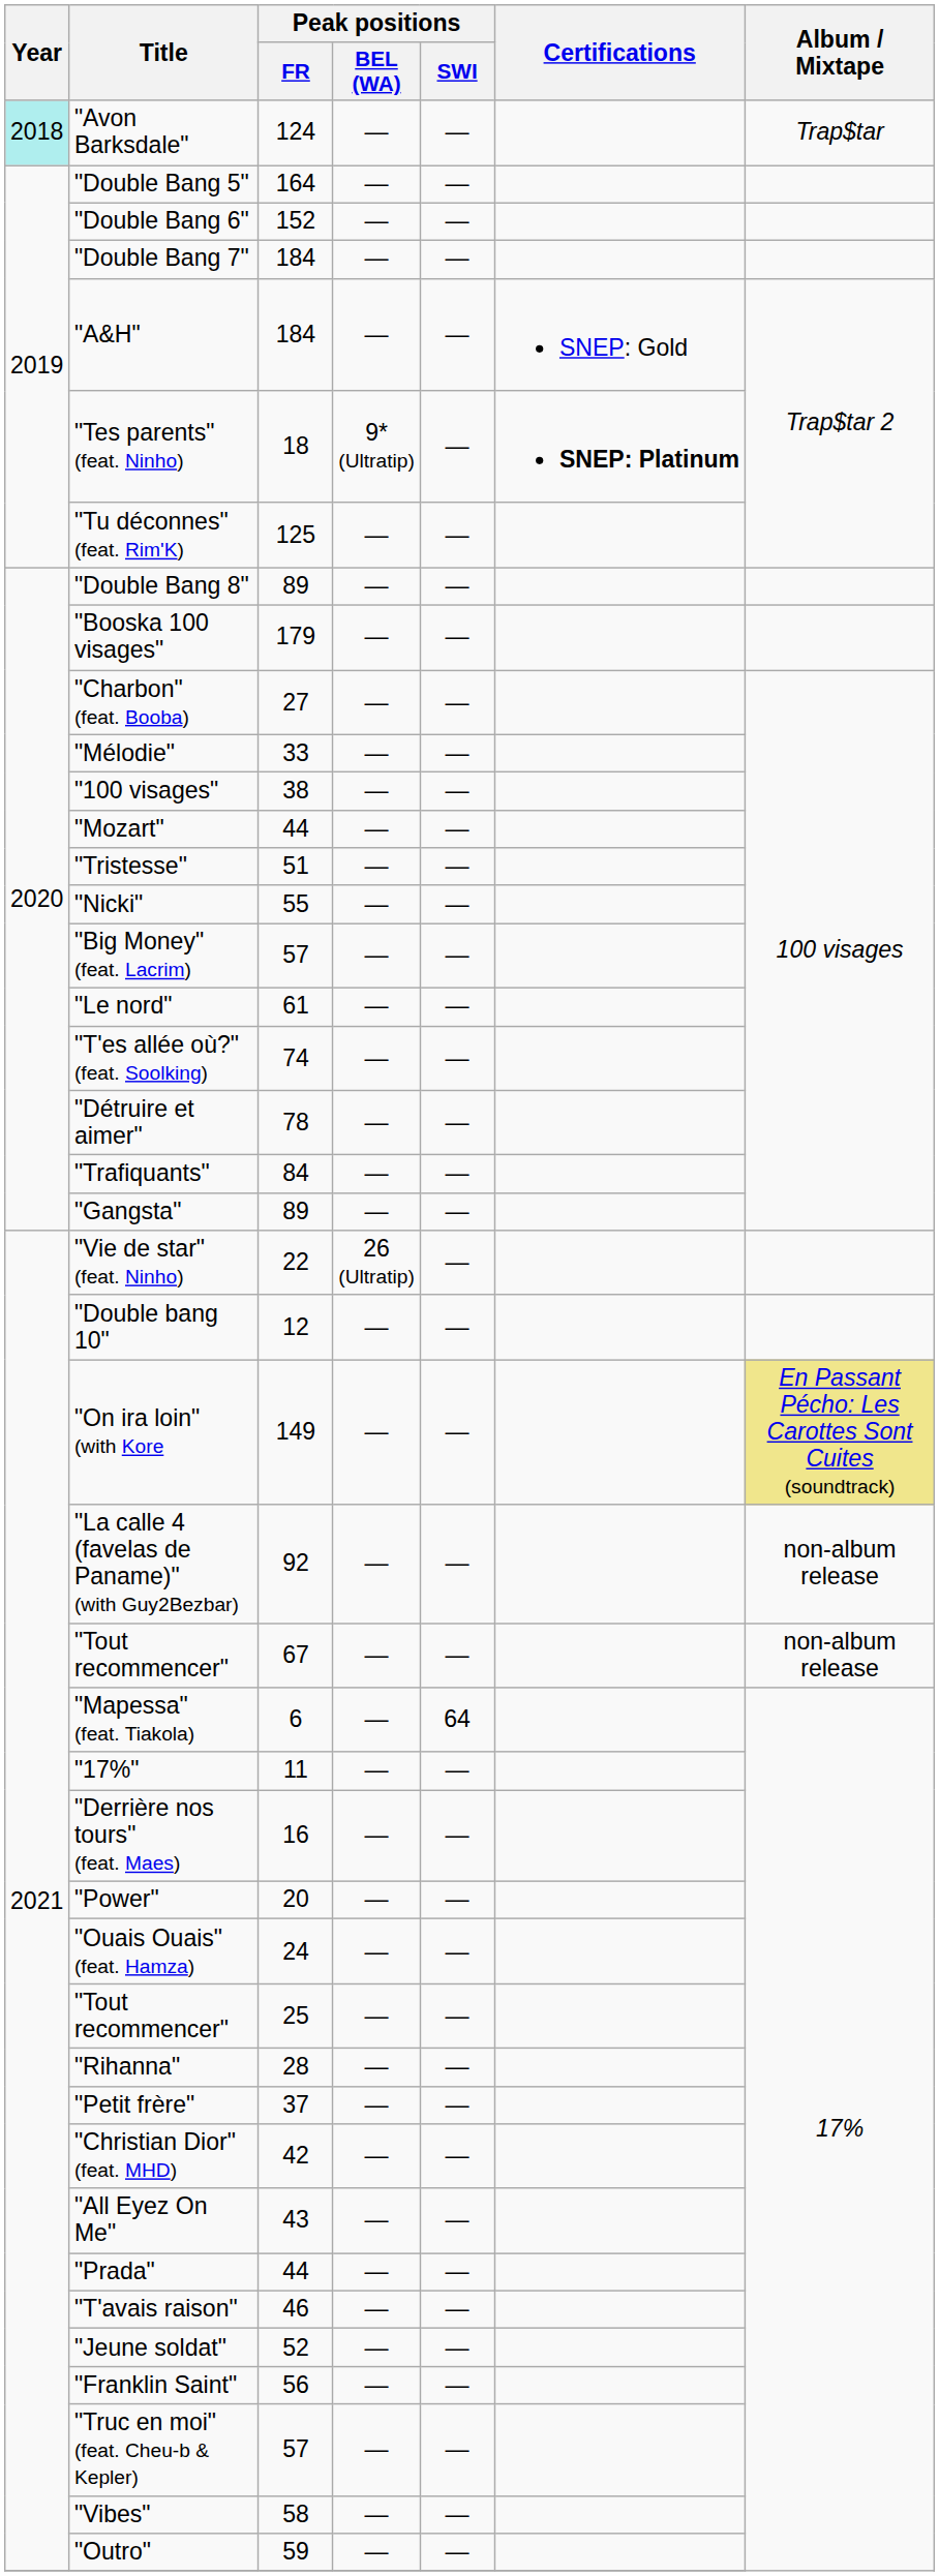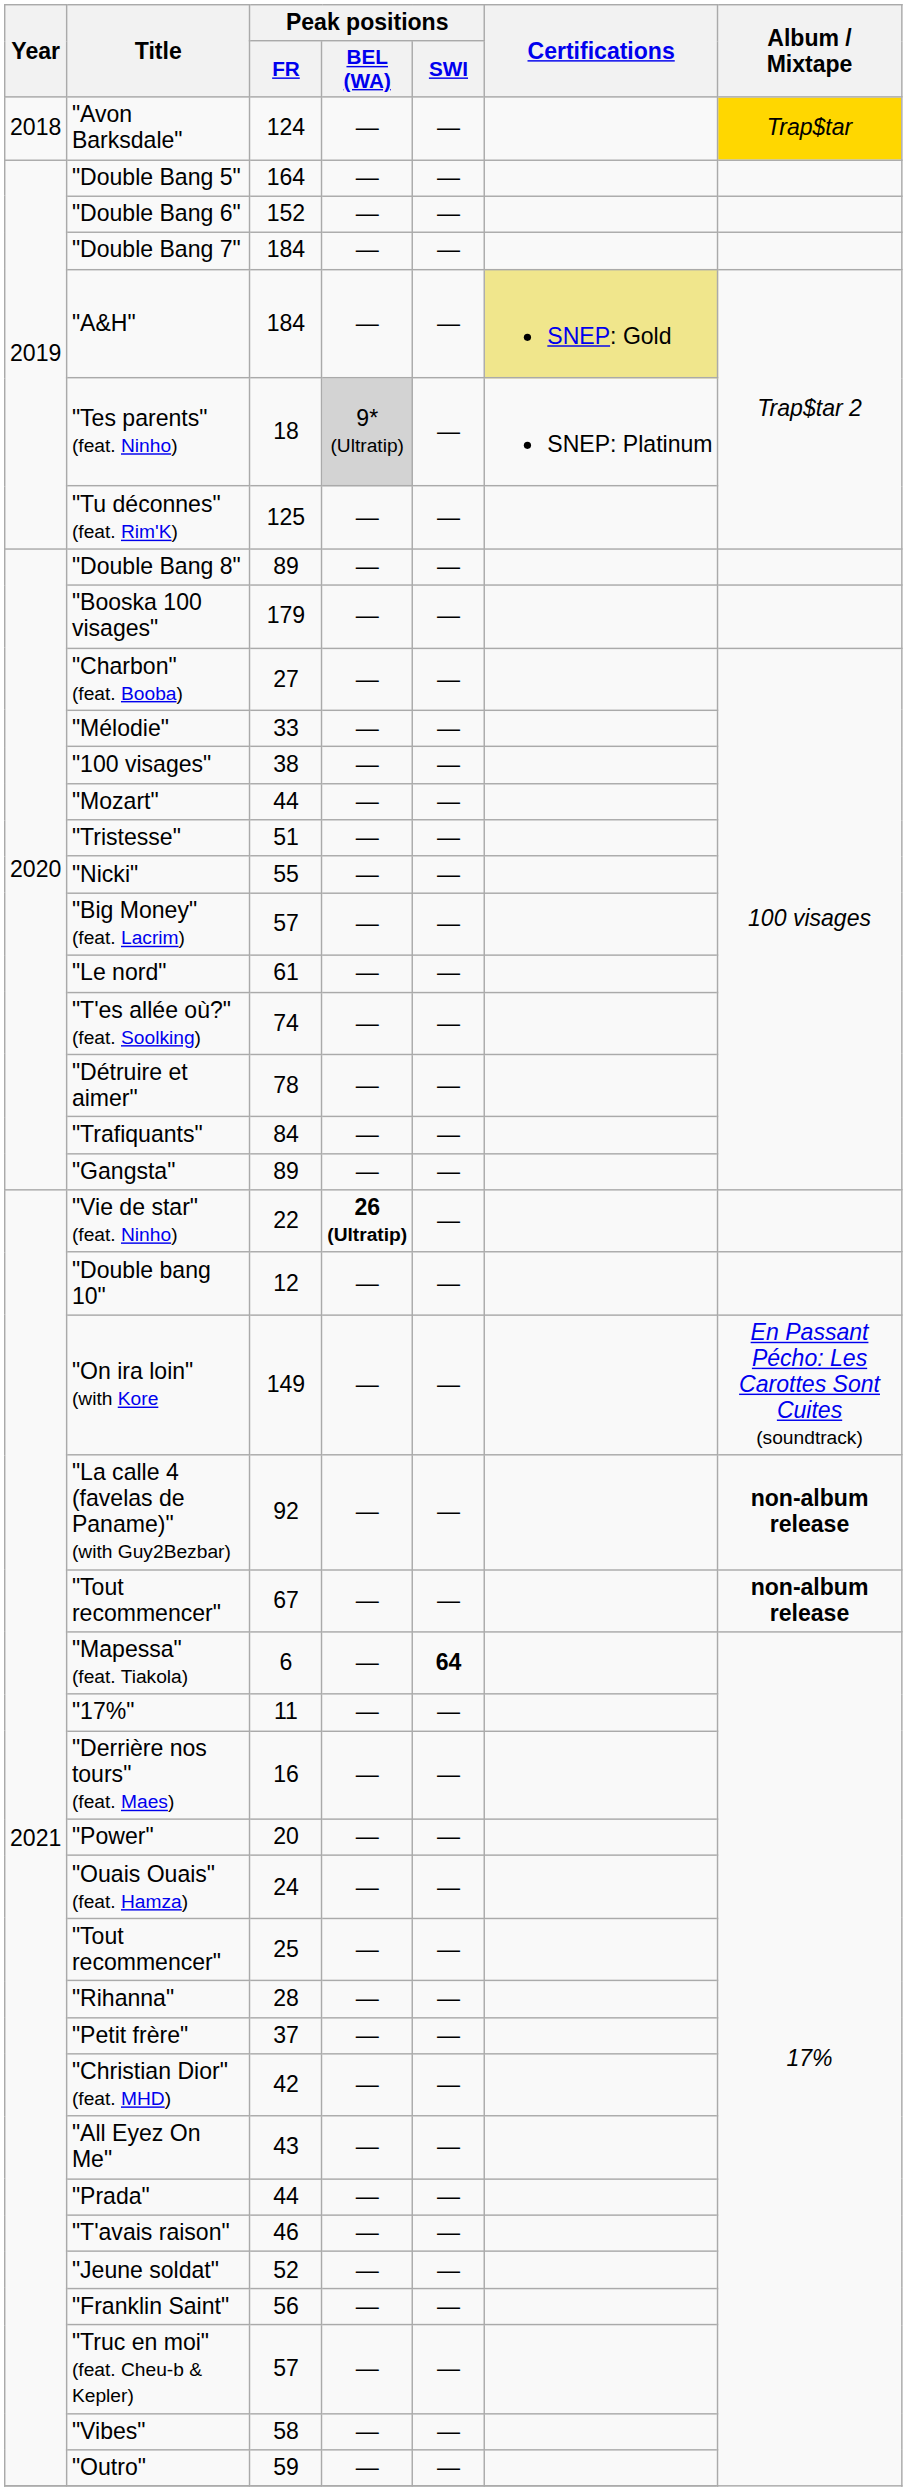"Avon Barksdale" | Year: paleturquoise background -> no background
"Avon Barksdale" | Album / Mixtape: no background -> gold background
"A&H" | Certifications: no background -> khaki background
"Tes parents" (feat. Ninho) | Peak positions / BEL (WA): no background -> lightgrey background
"Tes parents" (feat. Ninho) | Certifications: bold -> normal
"Vie de star" (feat. Ninho) | Peak positions / BEL (WA): normal -> bold
"On ira loin" (with Kore | Album / Mixtape: khaki background -> no background
"La calle 4 (favelas de Paname)" (with Guy2Bezbar) | Album / Mixtape: normal -> bold
"Tout recommencer" / 67 | Album / Mixtape: normal -> bold
"Mapessa" (feat. Tiakola) | Peak positions / SWI: normal -> bold
